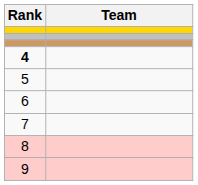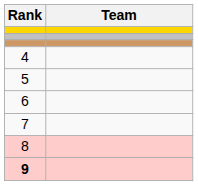row 5 | Rank: bold -> normal
row 10 | Rank: normal -> bold
